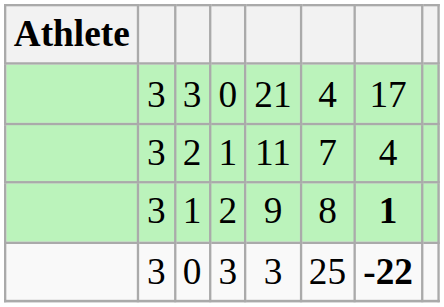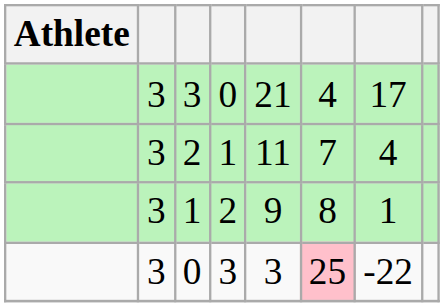row 4 | column 7: bold -> normal
row 5 | column 6: no background -> pink background
row 5 | column 7: bold -> normal
